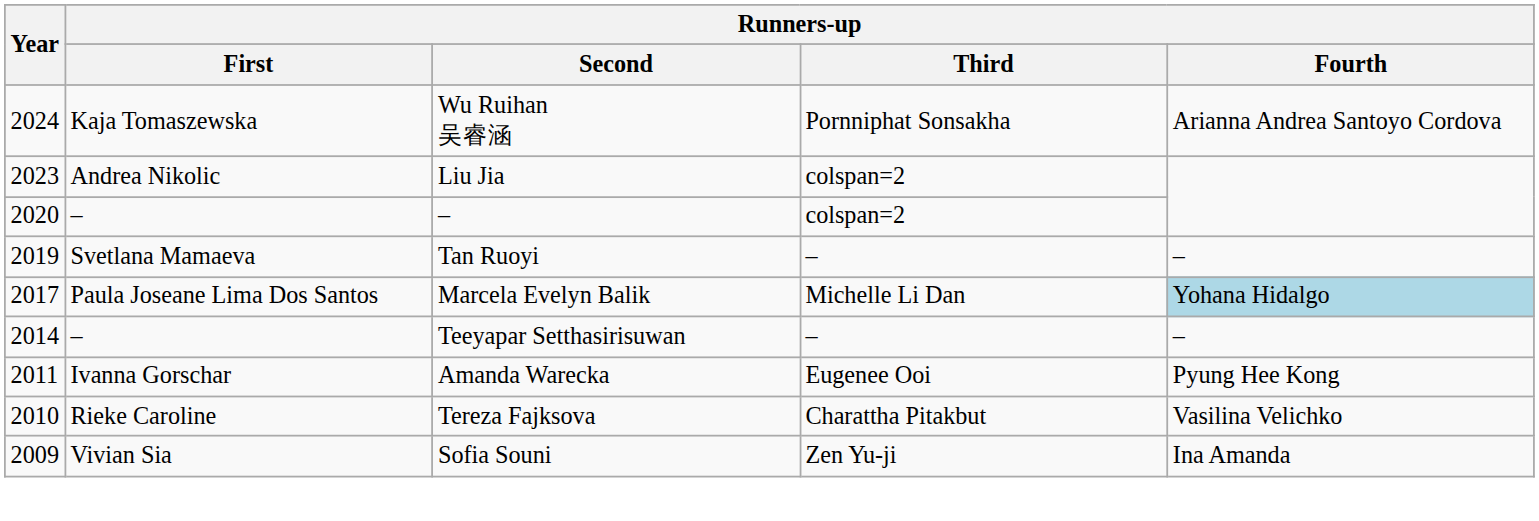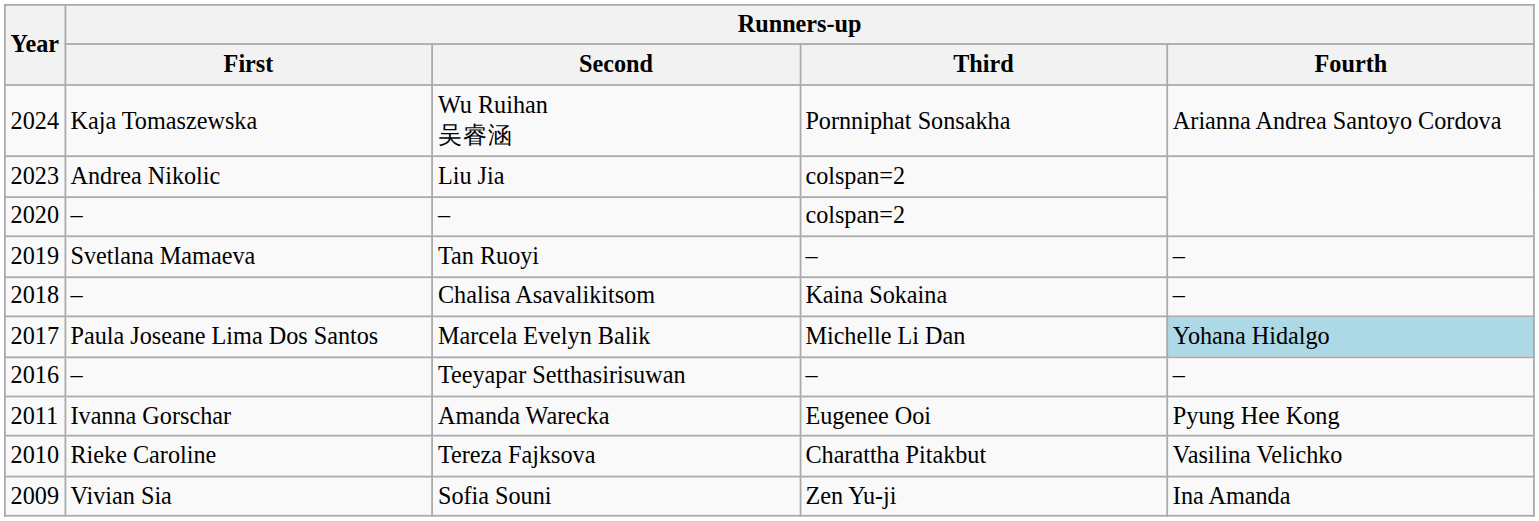+ row: 2018 | – | Chalisa Asavalikitsom | Kaina Sokaina | –
Teeyapar Setthasirisuwan | Year: 2014 -> 2016
